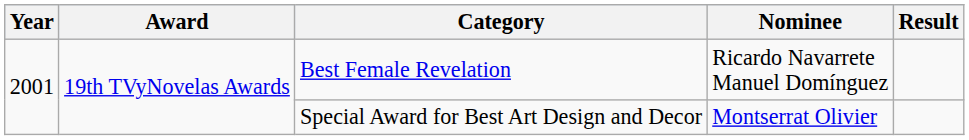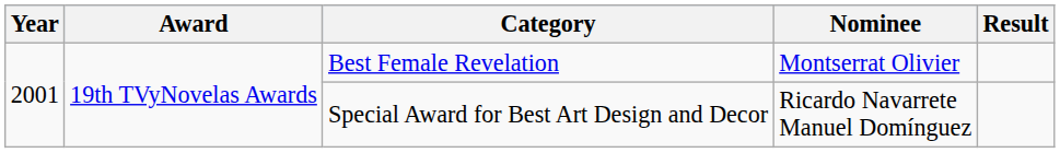Best Female Revelation | Nominee: Ricardo Navarrete Manuel Domínguez -> Montserrat Olivier
Special Award for Best Art Design and Decor | Nominee: Montserrat Olivier -> Ricardo Navarrete Manuel Domínguez
